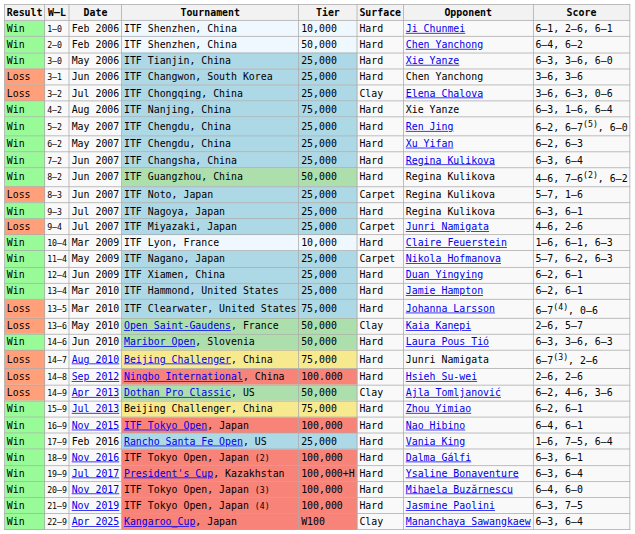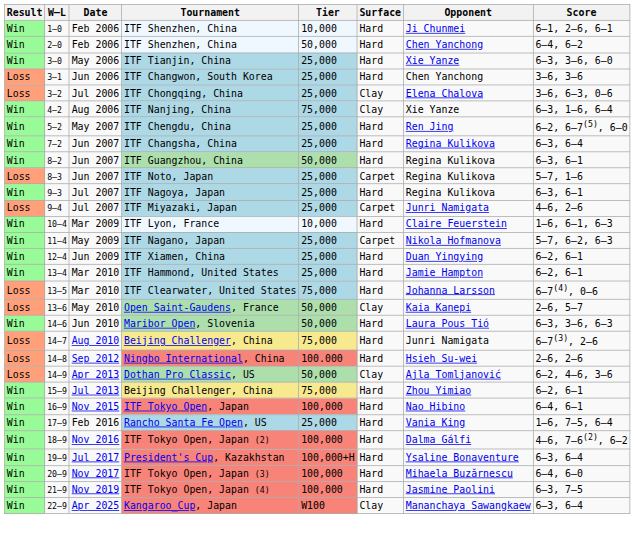ITF Nanjing, China | Surface: Hard -> Clay
- row: Win | 6–2 | May 2007 | ITF Chengdu, China | 25,000 | Hard | Xu Yifan | 6–2, 6–3
ITF Guangzhou, China | Score: 4–6, 7–6(2), 6–2 -> 6–3, 6–1
ITF Tokyo Open, Japan (2) | Score: 6–3, 6–1 -> 4–6, 7–6(2), 6–2
